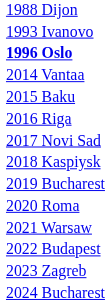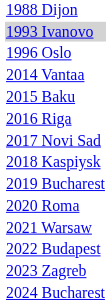1993 Ivanovo | column 1: no background -> lightgrey background
1996 Oslo | column 1: bold -> normal
